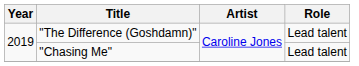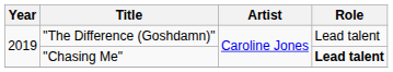"Chasing Me" | Role: normal -> bold
